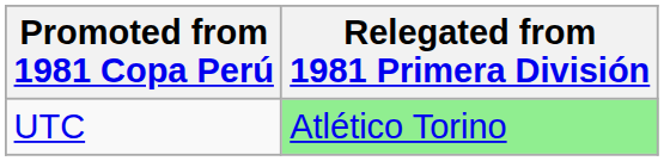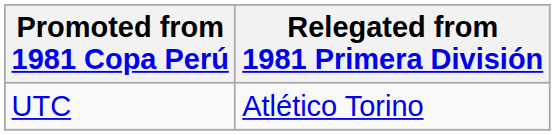UTC | Relegated from 1981 Primera División: lightgreen background -> no background
